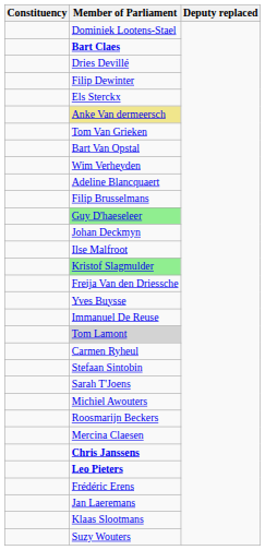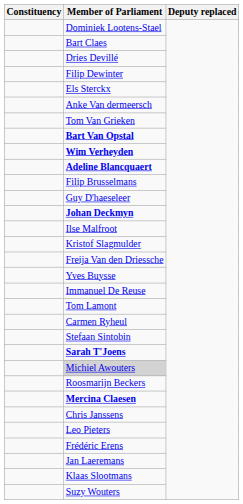Bart Claes | Member of Parliament: bold -> normal
Anke Van dermeersch | Member of Parliament: khaki background -> no background
Bart Van Opstal | Member of Parliament: normal -> bold
Wim Verheyden | Member of Parliament: normal -> bold
Adeline Blancquaert | Member of Parliament: normal -> bold
Guy D'haeseleer | Member of Parliament: lightgreen background -> no background
Johan Deckmyn | Member of Parliament: normal -> bold
Kristof Slagmulder | Member of Parliament: lightgreen background -> no background
Tom Lamont | Member of Parliament: lightgrey background -> no background
Sarah T'Joens | Member of Parliament: normal -> bold
Michiel Awouters | Member of Parliament: no background -> lightgrey background
Mercina Claesen | Member of Parliament: normal -> bold
Chris Janssens | Member of Parliament: bold -> normal
Leo Pieters | Member of Parliament: bold -> normal
